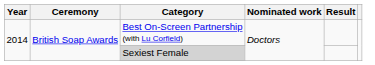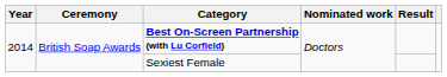Best On-Screen Partnership (with Lu Corfield) | Category: normal -> bold
Sexiest Female | Category: lightgrey background -> no background
